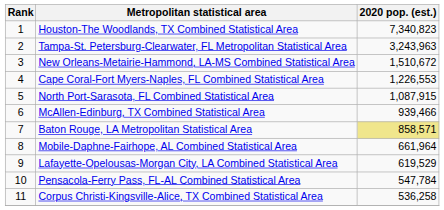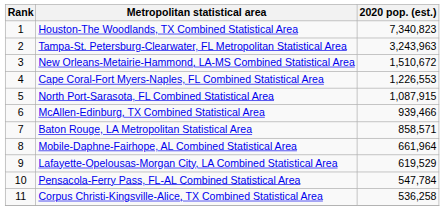Baton Rouge, LA Metropolitan Statistical Area | 2020 pop. (est.): khaki background -> no background
